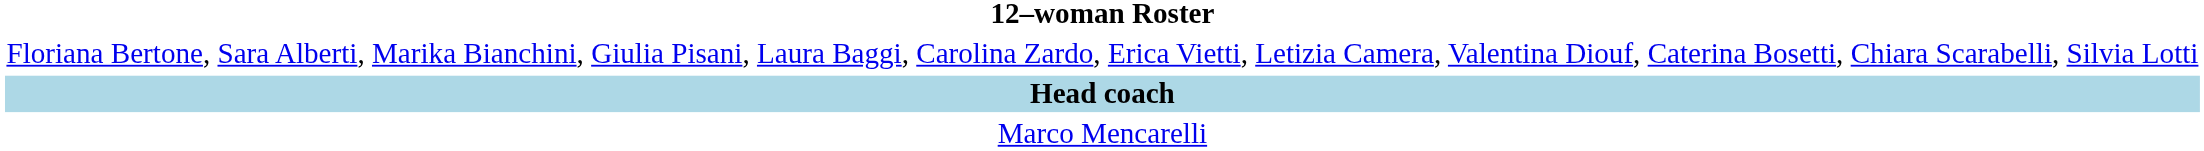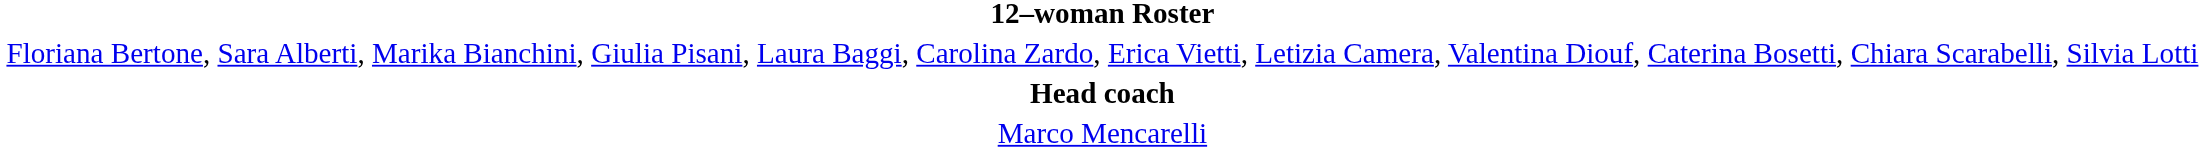row 3 | column 1: lightblue background -> no background
